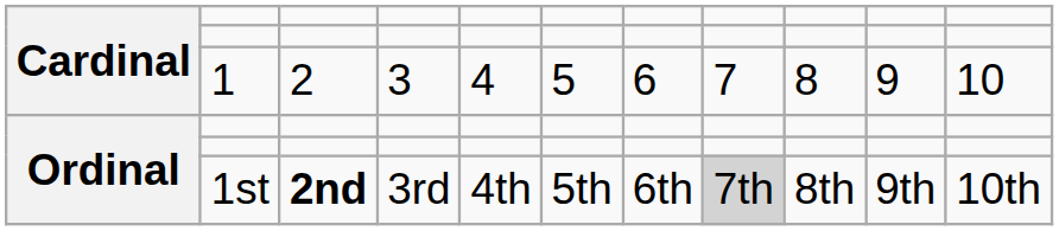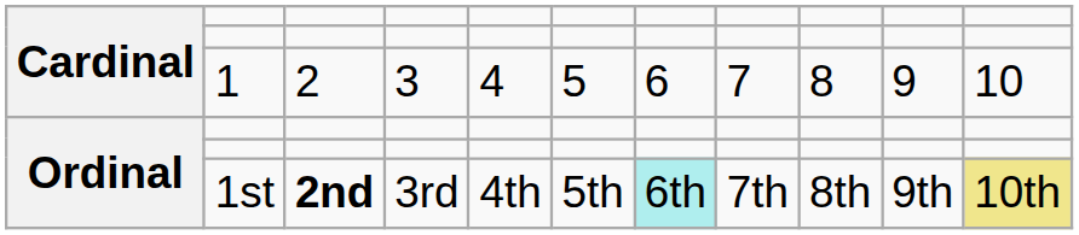1st | column 7: no background -> paleturquoise background
1st | column 8: lightgrey background -> no background
1st | column 11: no background -> khaki background
